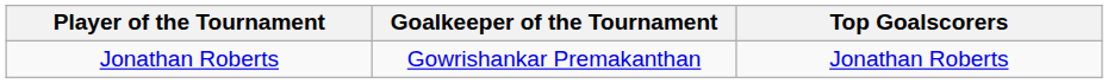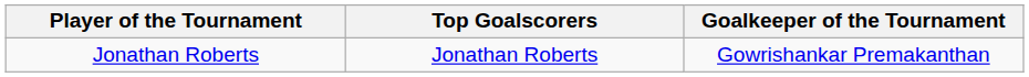columns swapped: Top Goalscorers <-> Goalkeeper of the Tournament
